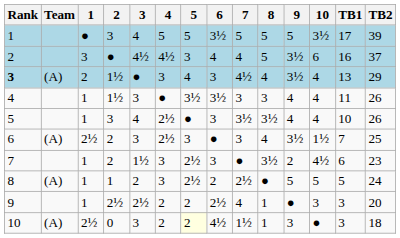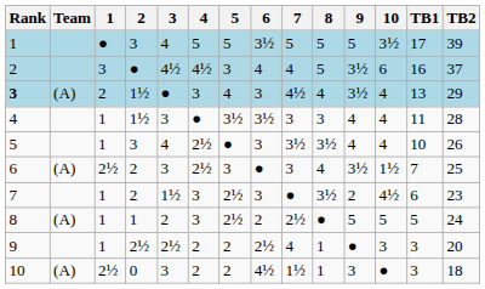row 5 | TB2: 26 -> 28
row 11 | 5: lightyellow background -> no background
